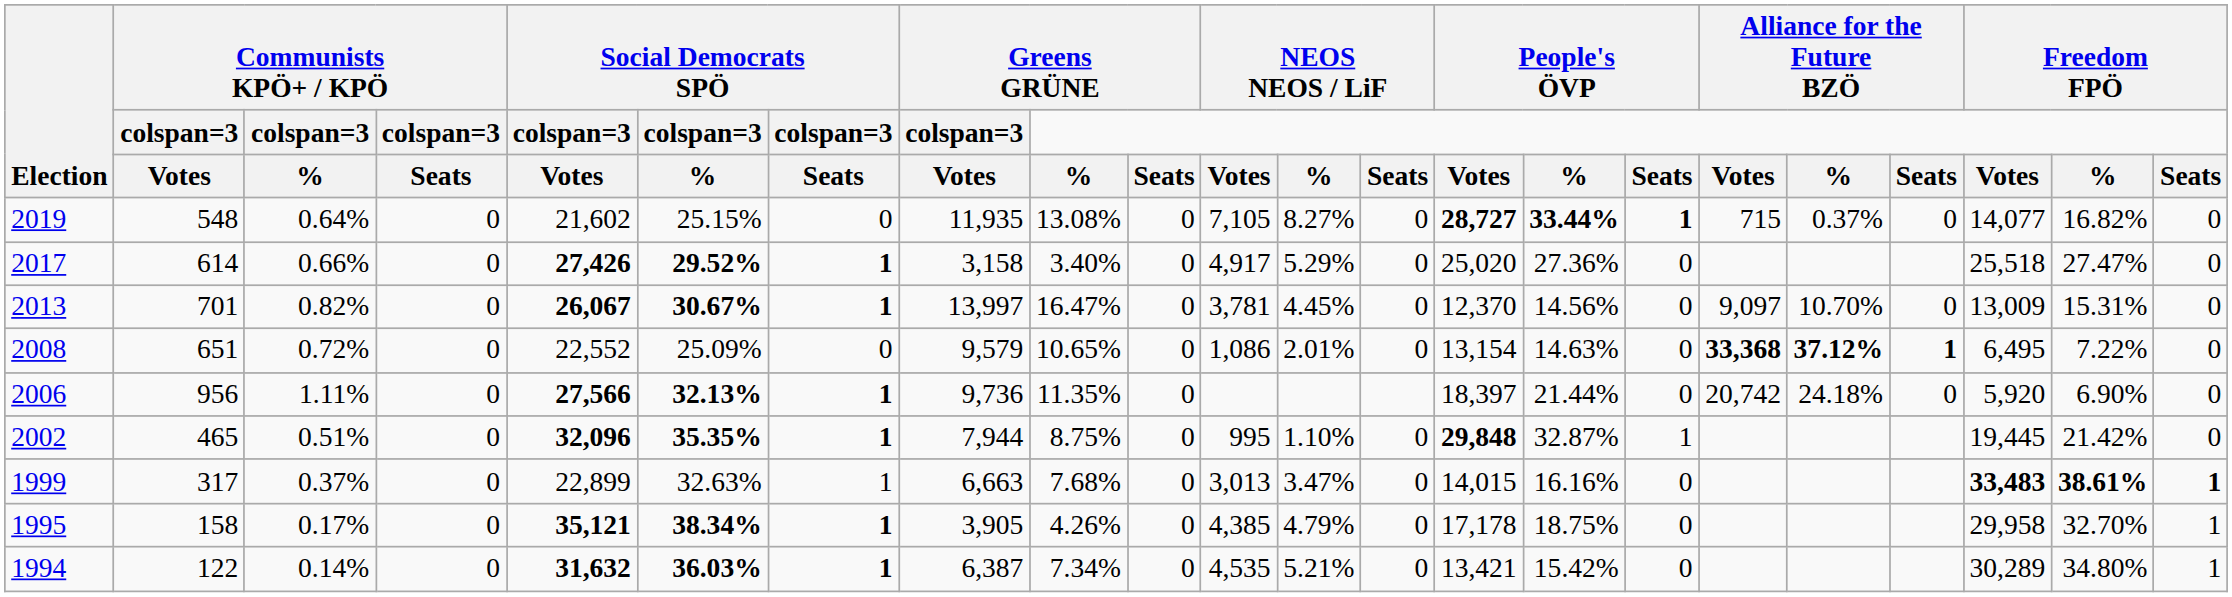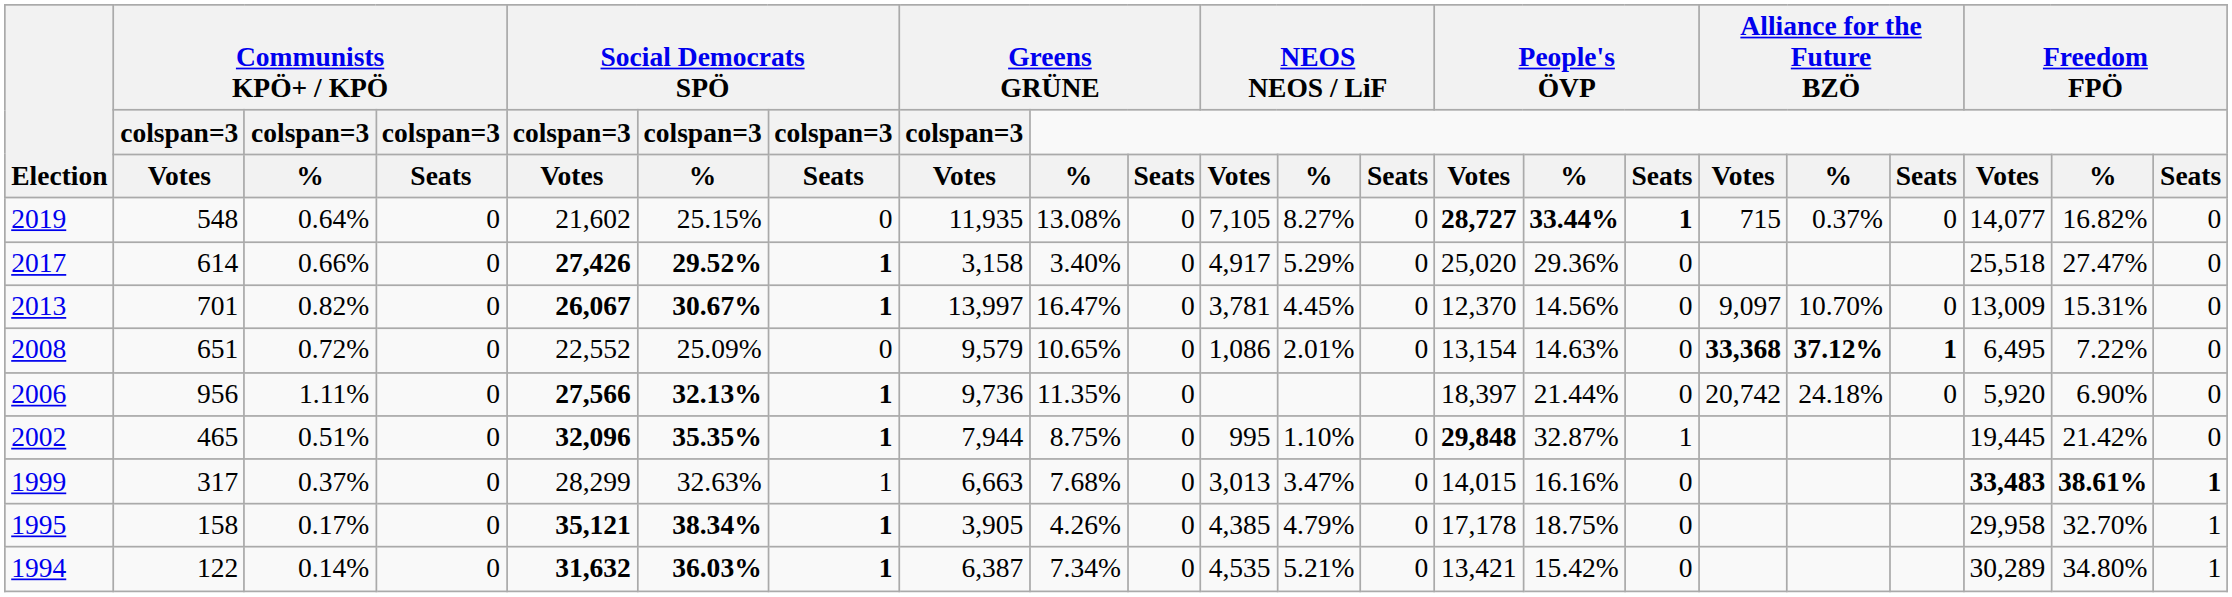2017 | People's ÖVP / %: 27.36% -> 29.36%
1999 | Social Democrats SPÖ / colspan=3 / Votes: 22,899 -> 28,299
